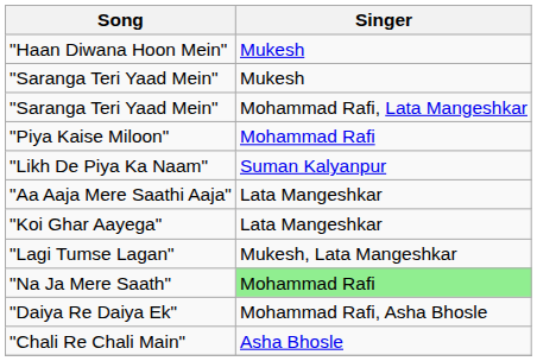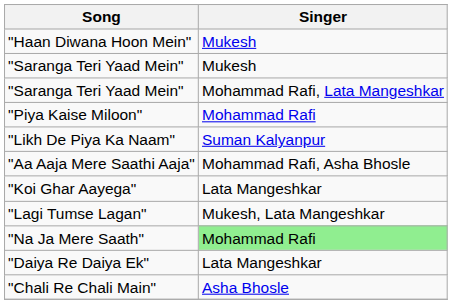row 7 | Singer: Lata Mangeshkar -> Mohammad Rafi, Asha Bhosle
row 11 | Singer: Mohammad Rafi, Asha Bhosle -> Lata Mangeshkar
